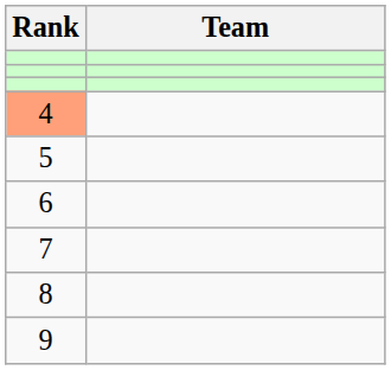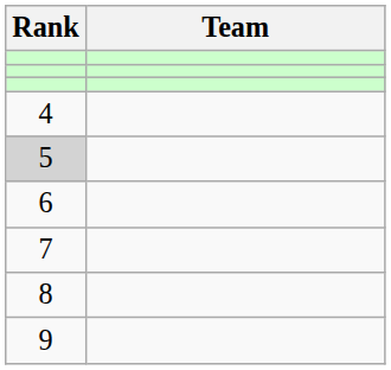row 5 | Rank: lightsalmon background -> no background
row 6 | Rank: no background -> lightgrey background
